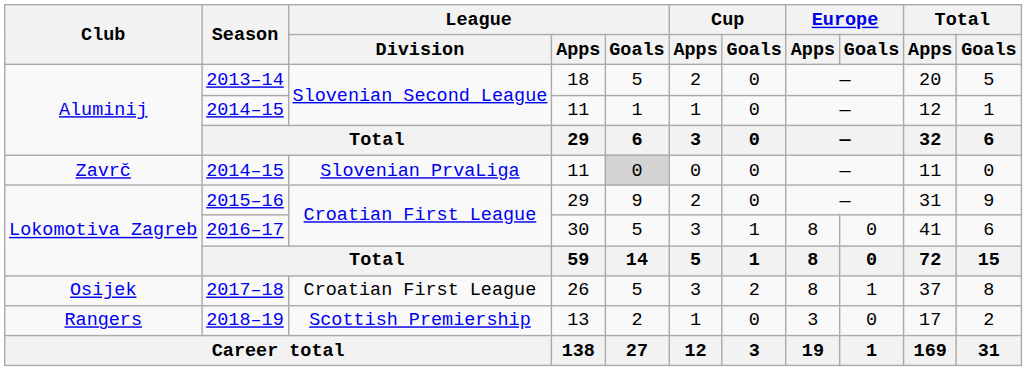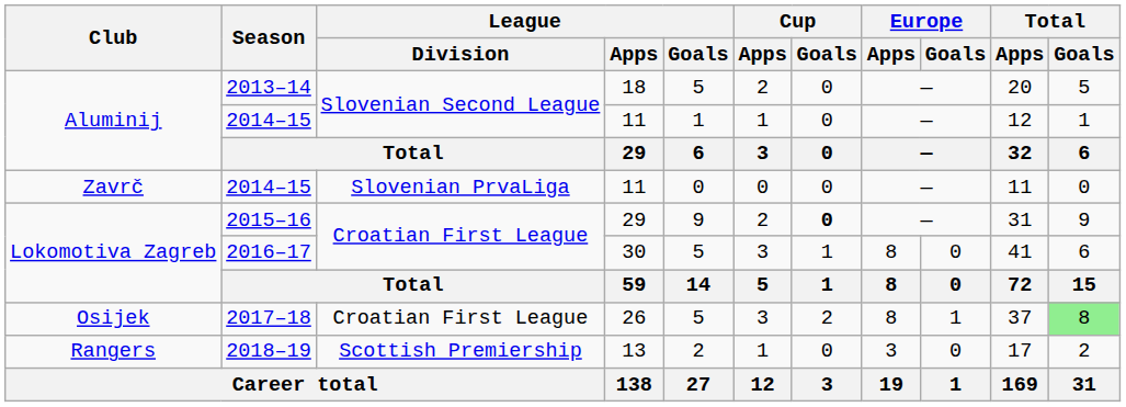Zavrč / 2014–15 | League / Goals: lightgrey background -> no background
2015–16 | Cup / Goals: normal -> bold
2017–18 | Total / Goals: no background -> lightgreen background
